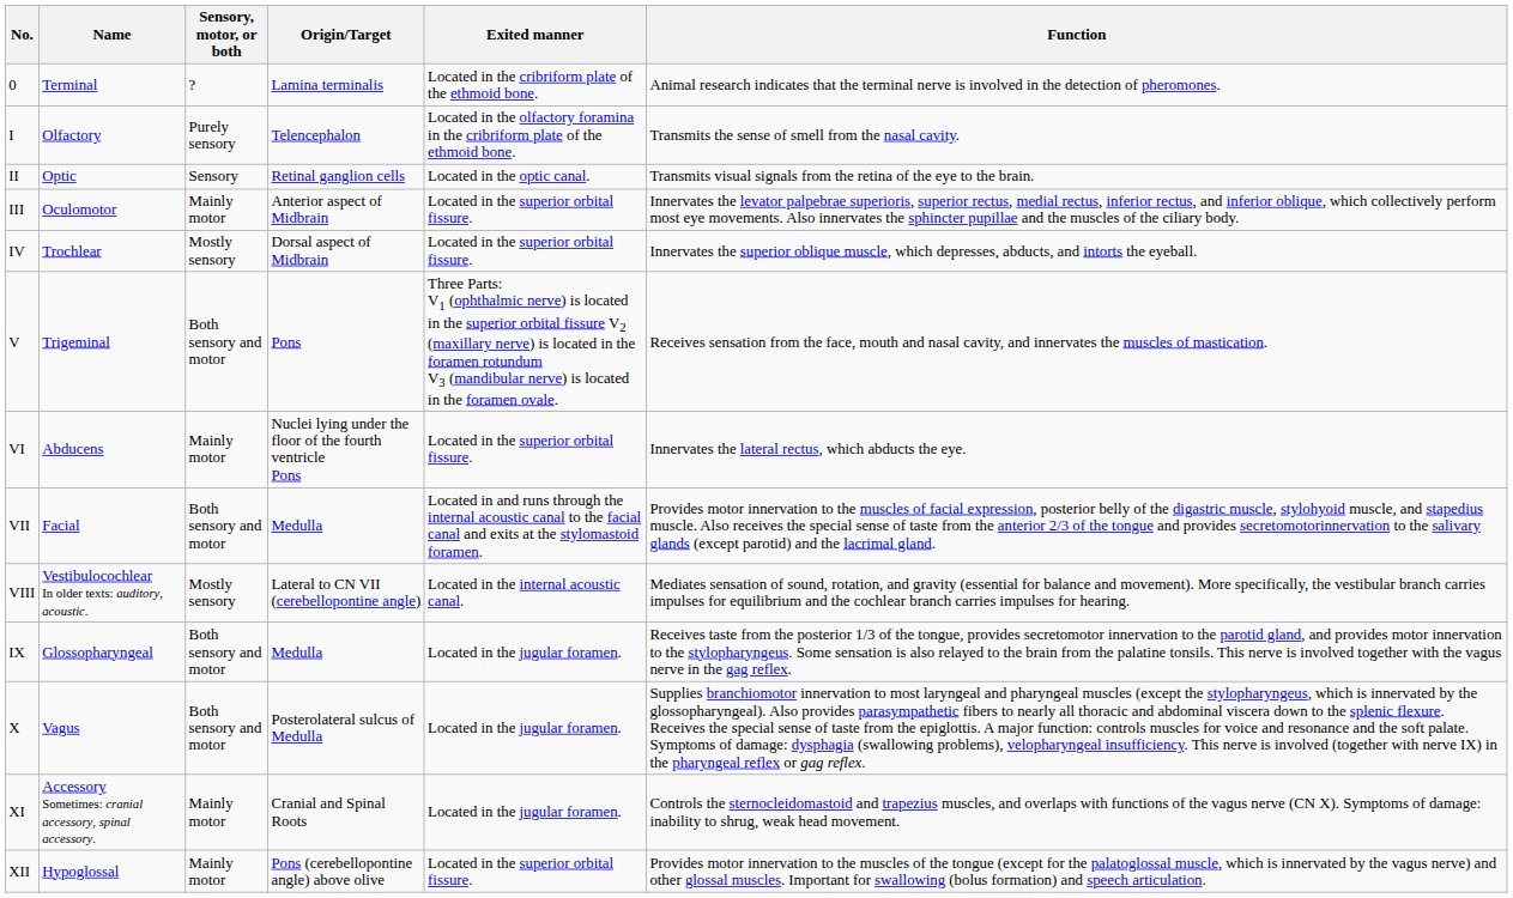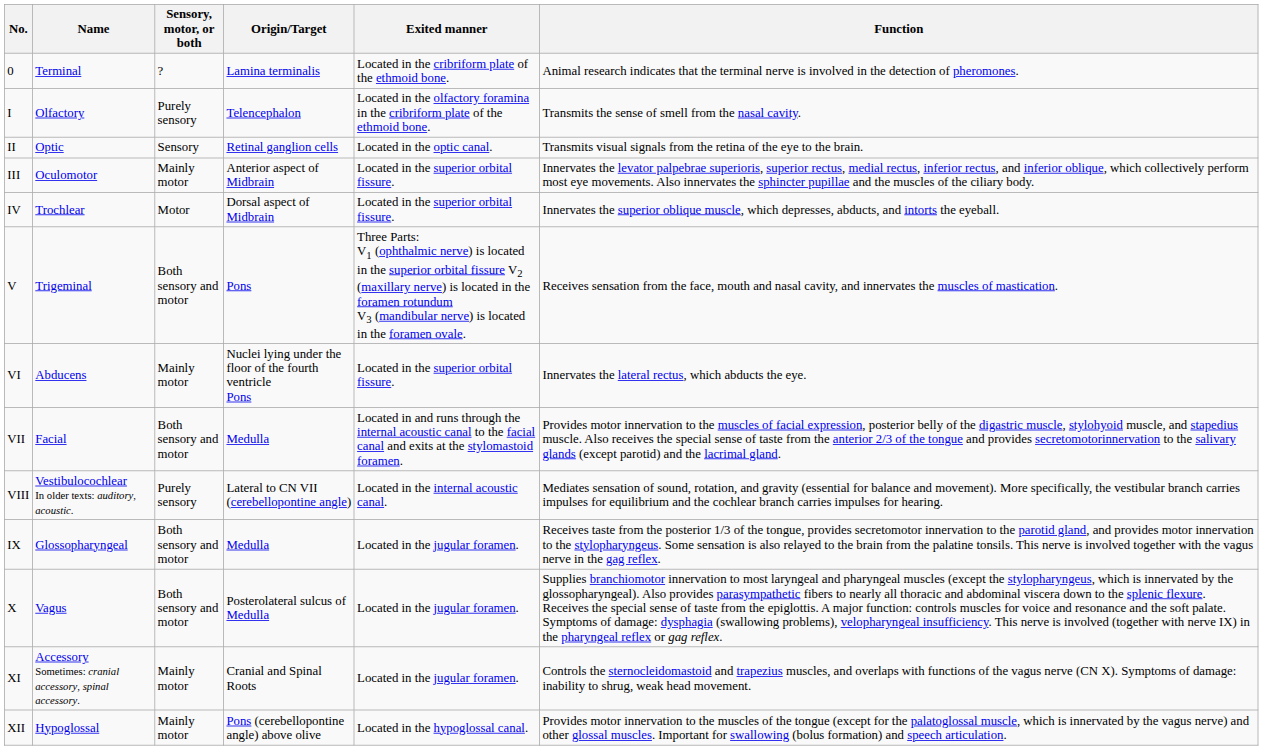IV | Sensory, motor, or both: Mostly sensory -> Motor
VIII | Sensory, motor, or both: Mostly sensory -> Purely sensory
XII | Exited manner: Located in the superior orbital fissure. -> Located in the hypoglossal canal.
